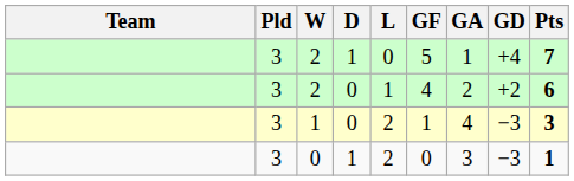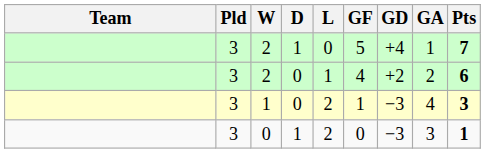columns swapped: GA <-> GD
